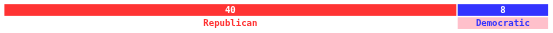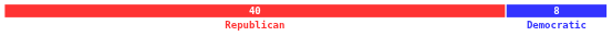Republican | column 2: pink background -> no background
